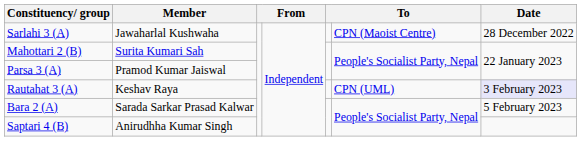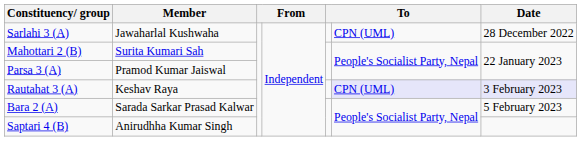Sarlahi 3 (A) | column 6: CPN (Maoist Centre) -> CPN (UML)
Rautahat 3 (A) | column 6: no background -> lavender background
